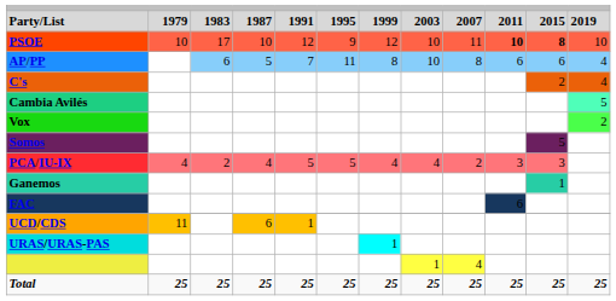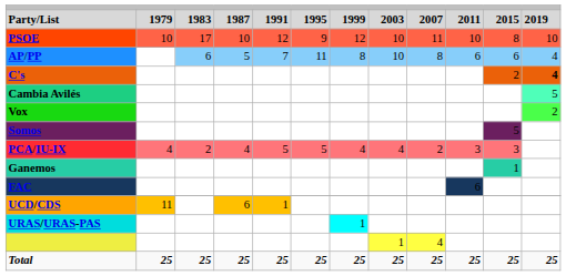PSOE | column 10: bold -> normal
PSOE | column 11: bold -> normal
C's | column 12: normal -> bold
